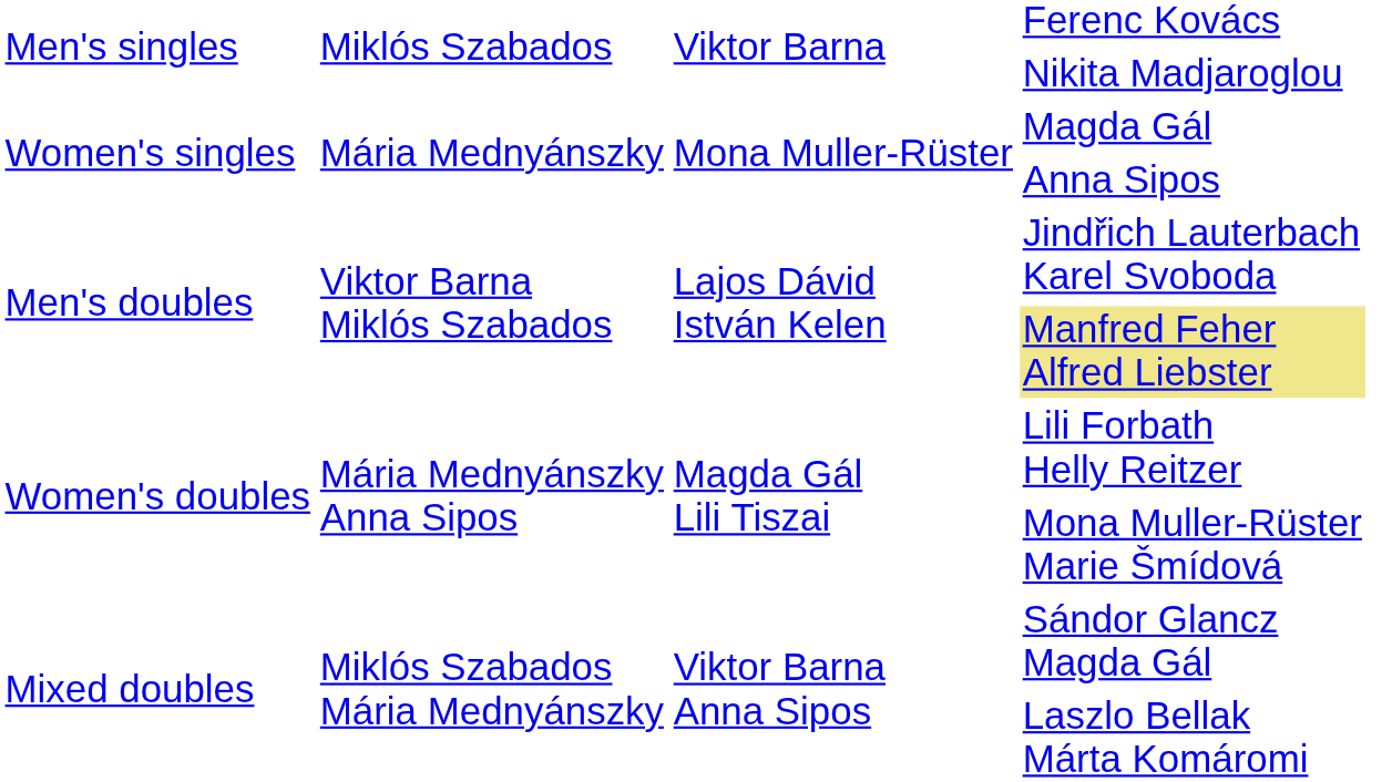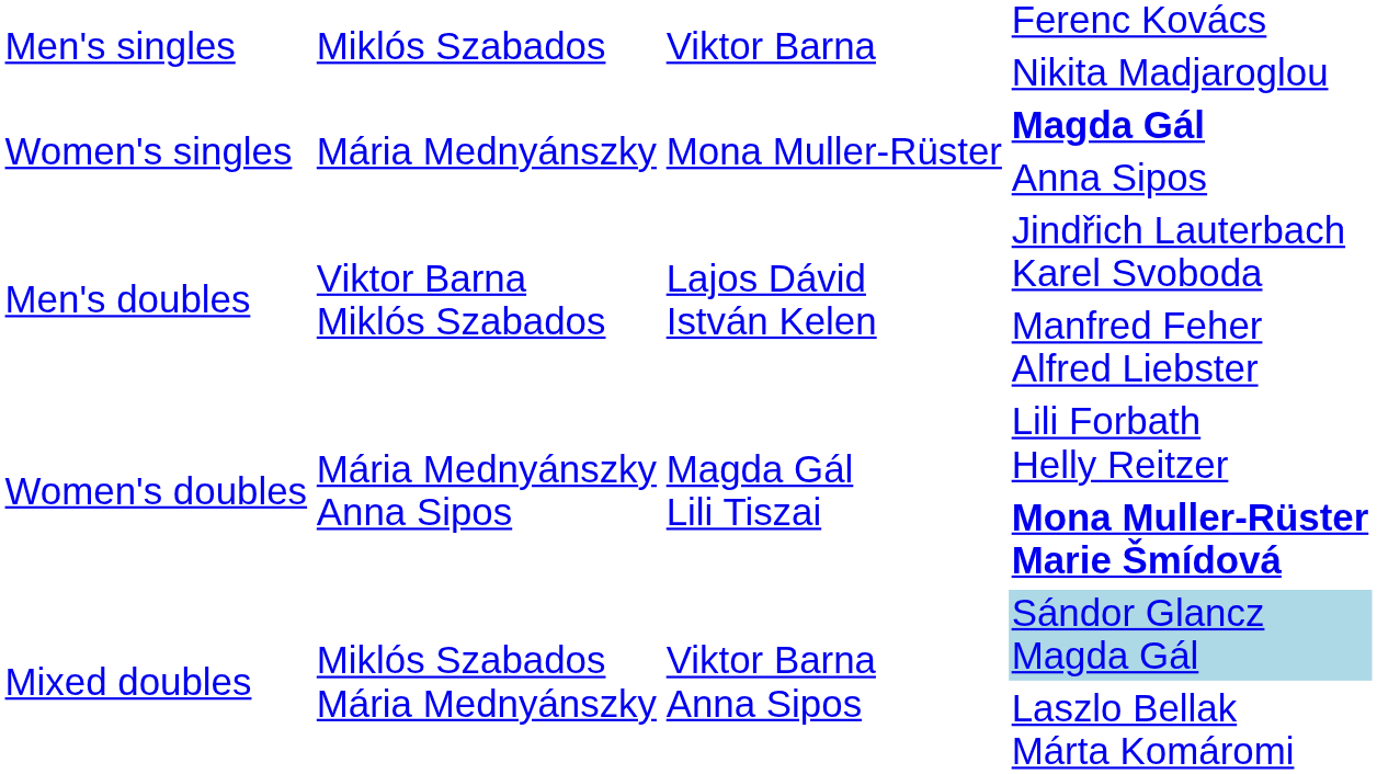Magda Gál | column 4: normal -> bold
Manfred Feher Alfred Liebster | column 4: khaki background -> no background
Mona Muller-Rüster Marie Šmídová | column 4: normal -> bold
Sándor Glancz Magda Gál | column 4: no background -> lightblue background
